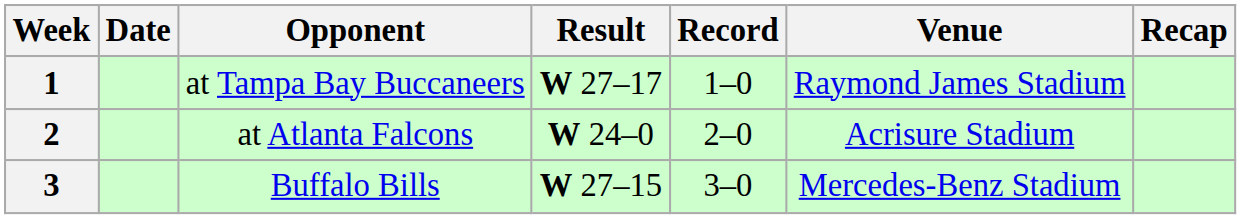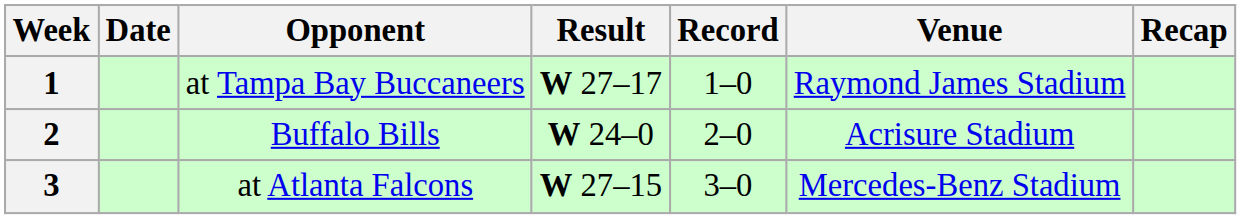2 | Opponent: at Atlanta Falcons -> Buffalo Bills
3 | Opponent: Buffalo Bills -> at Atlanta Falcons
